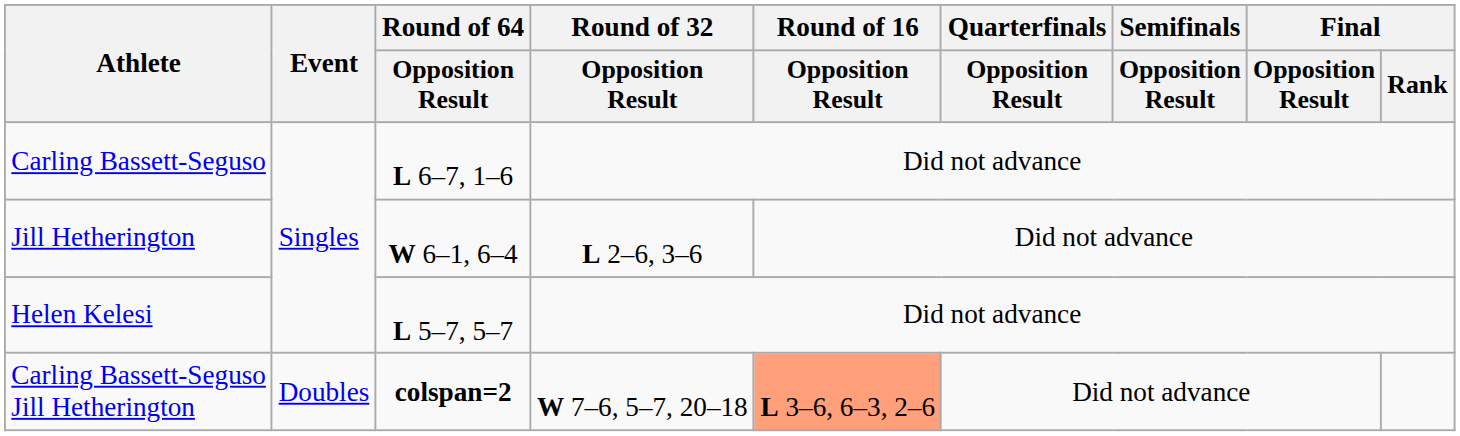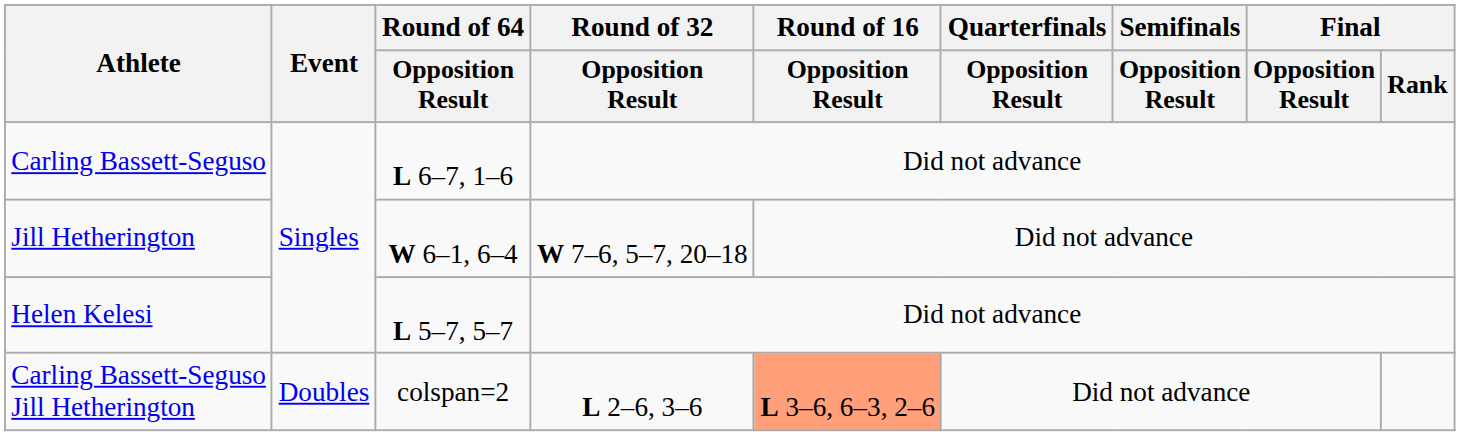Jill Hetherington | Round of 32 / Opposition Result: L 2–6, 3–6 -> W 7–6, 5–7, 20–18
Carling Bassett-Seguso Jill Hetherington | Round of 64 / Opposition Result: bold -> normal
Carling Bassett-Seguso Jill Hetherington | Round of 32 / Opposition Result: W 7–6, 5–7, 20–18 -> L 2–6, 3–6
